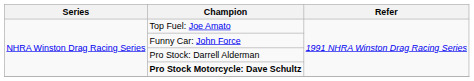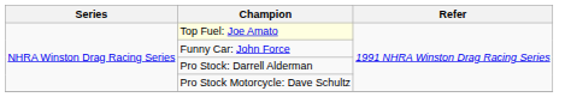Top Fuel: Joe Amato | Champion: no background -> lightyellow background
Pro Stock Motorcycle: Dave Schultz | Champion: bold -> normal
